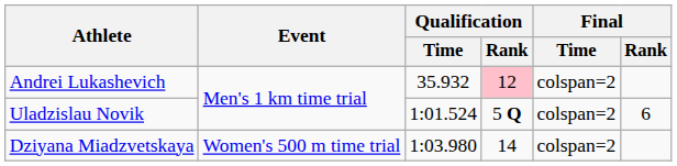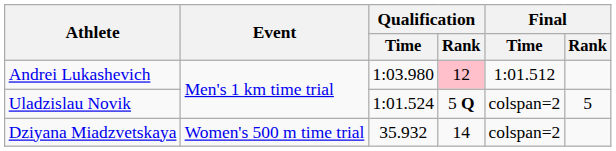Andrei Lukashevich | Qualification / Time: 35.932 -> 1:03.980
Andrei Lukashevich | Final / Time: colspan=2 -> 1:01.512
Uladzislau Novik | Final / Rank: 6 -> 5
Dziyana Miadzvetskaya | Qualification / Time: 1:03.980 -> 35.932
